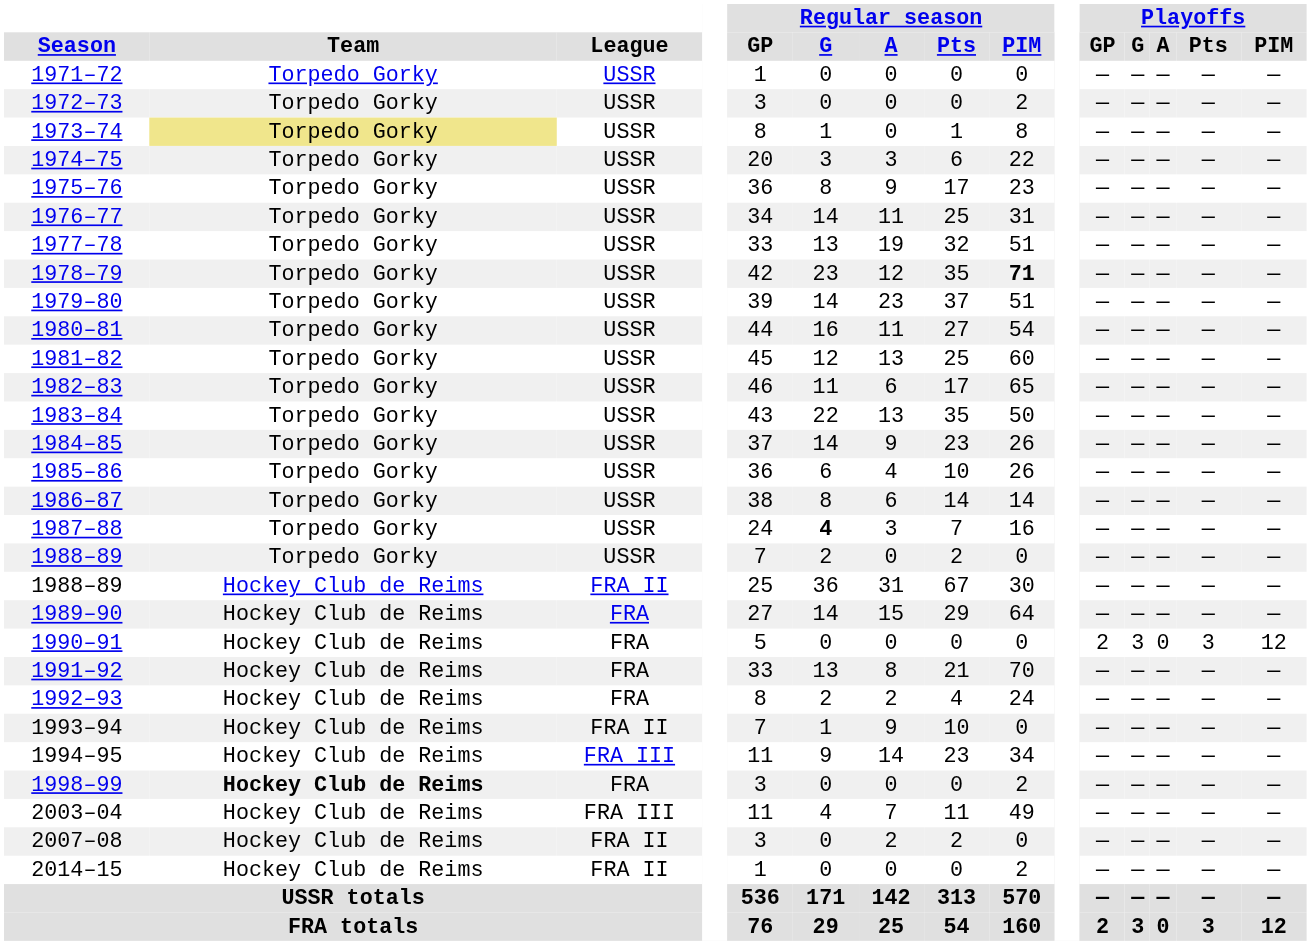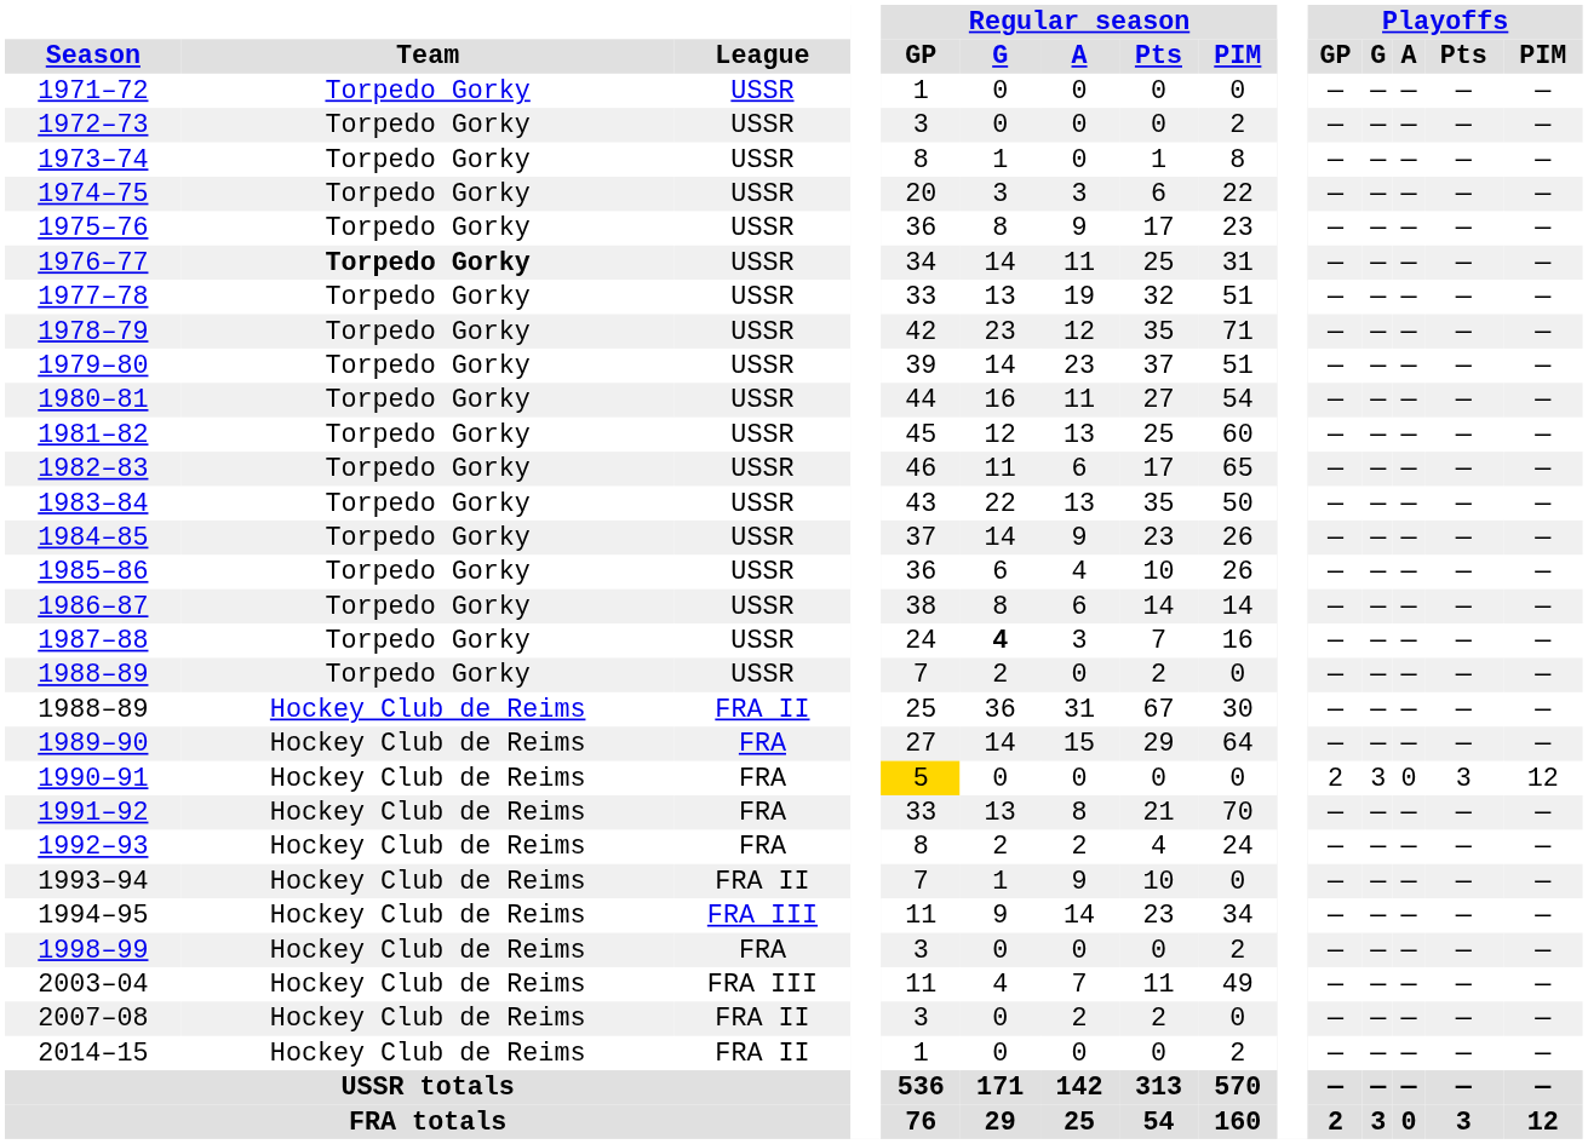1973–74 | Team: khaki background -> no background
1976–77 | Team: normal -> bold
1978–79 | Regular season / PIM: bold -> normal
1990–91 | Regular season / GP: no background -> gold background
1998–99 | Team: bold -> normal
